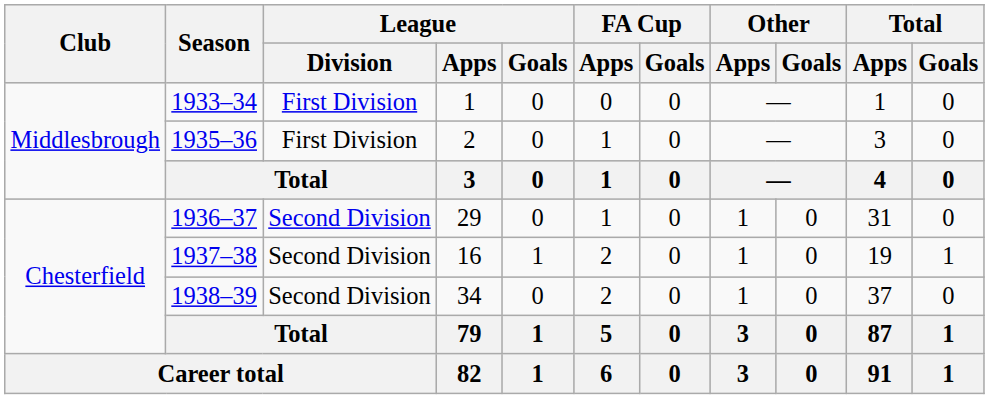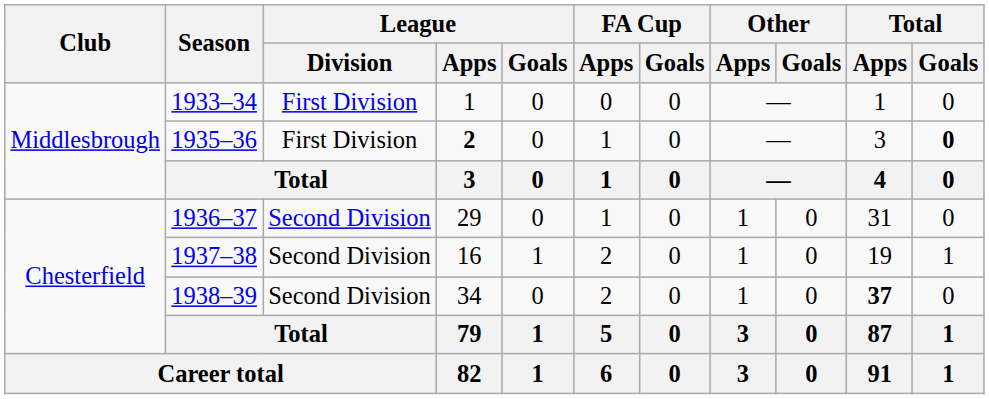1935–36 | League / Apps: normal -> bold
1935–36 | Total / Goals: normal -> bold
1938–39 | Total / Apps: normal -> bold
